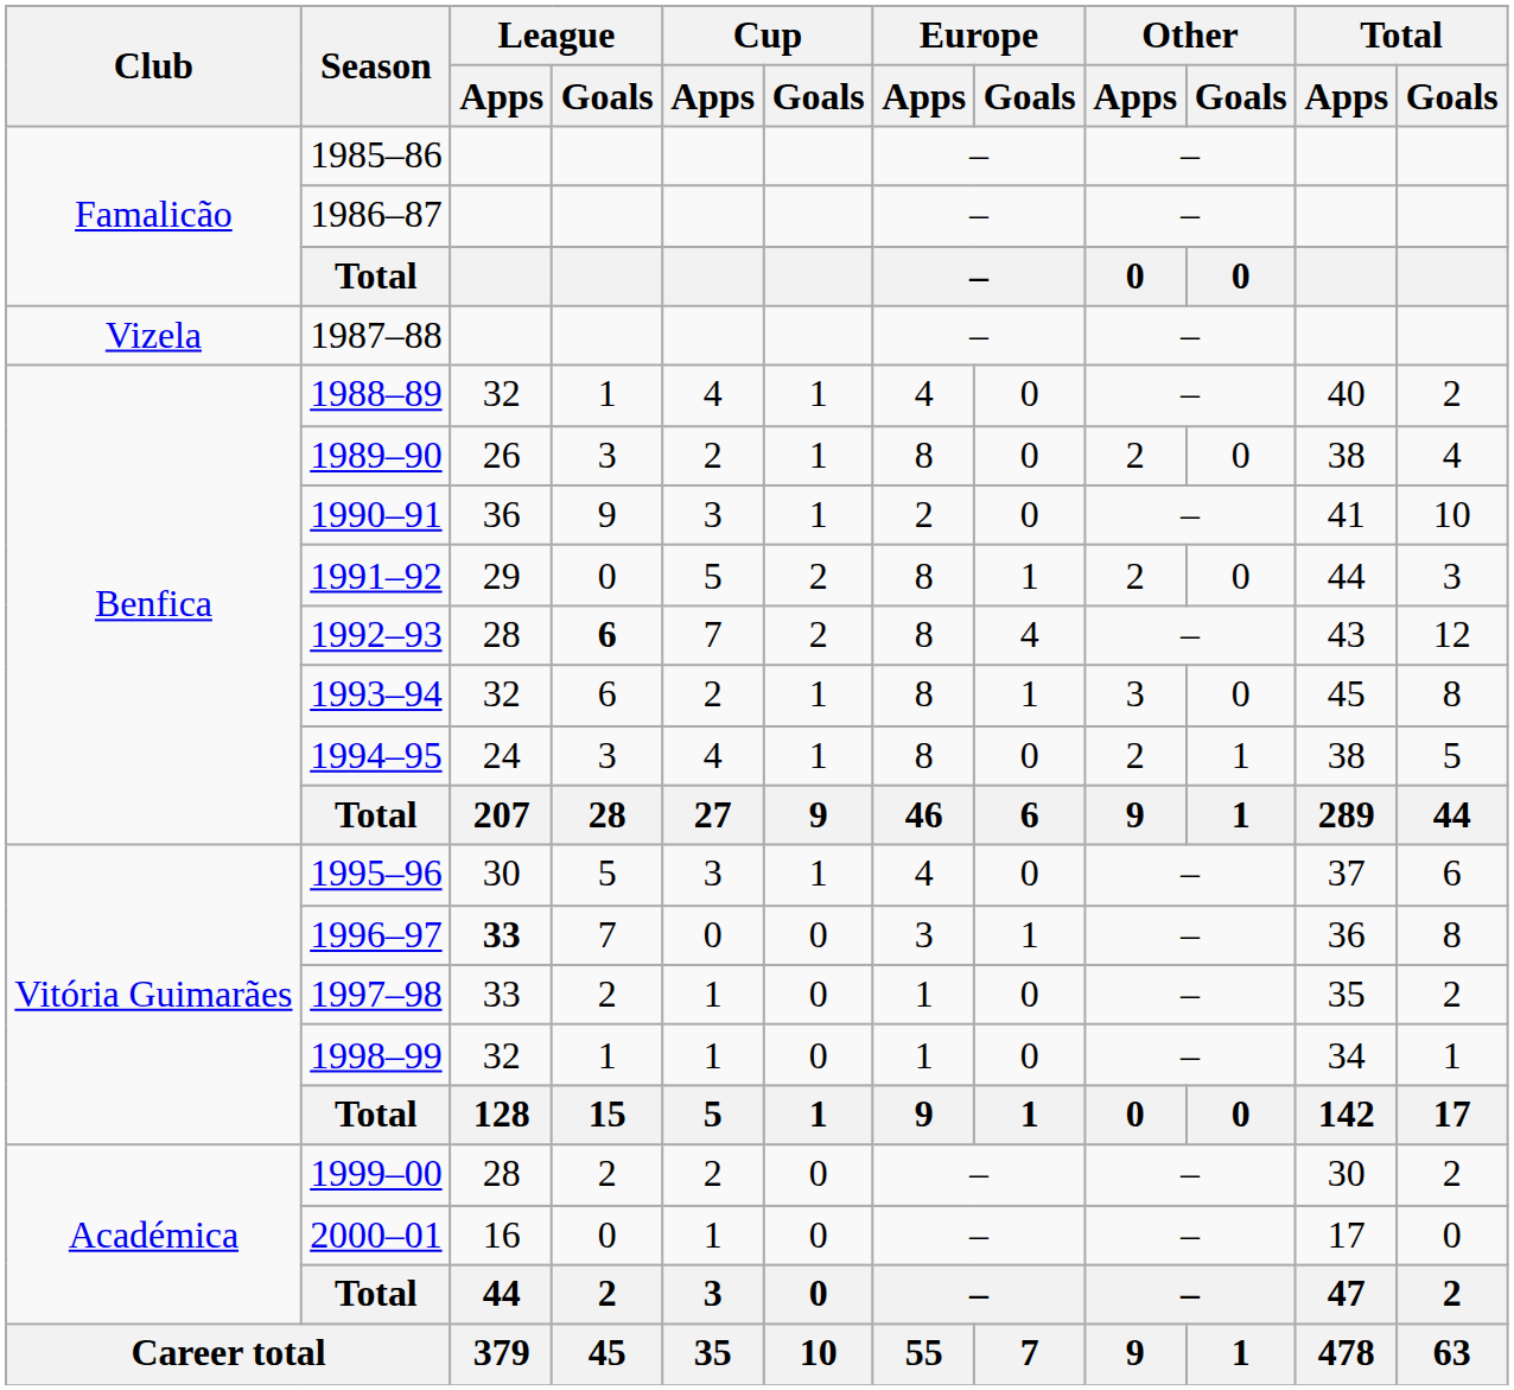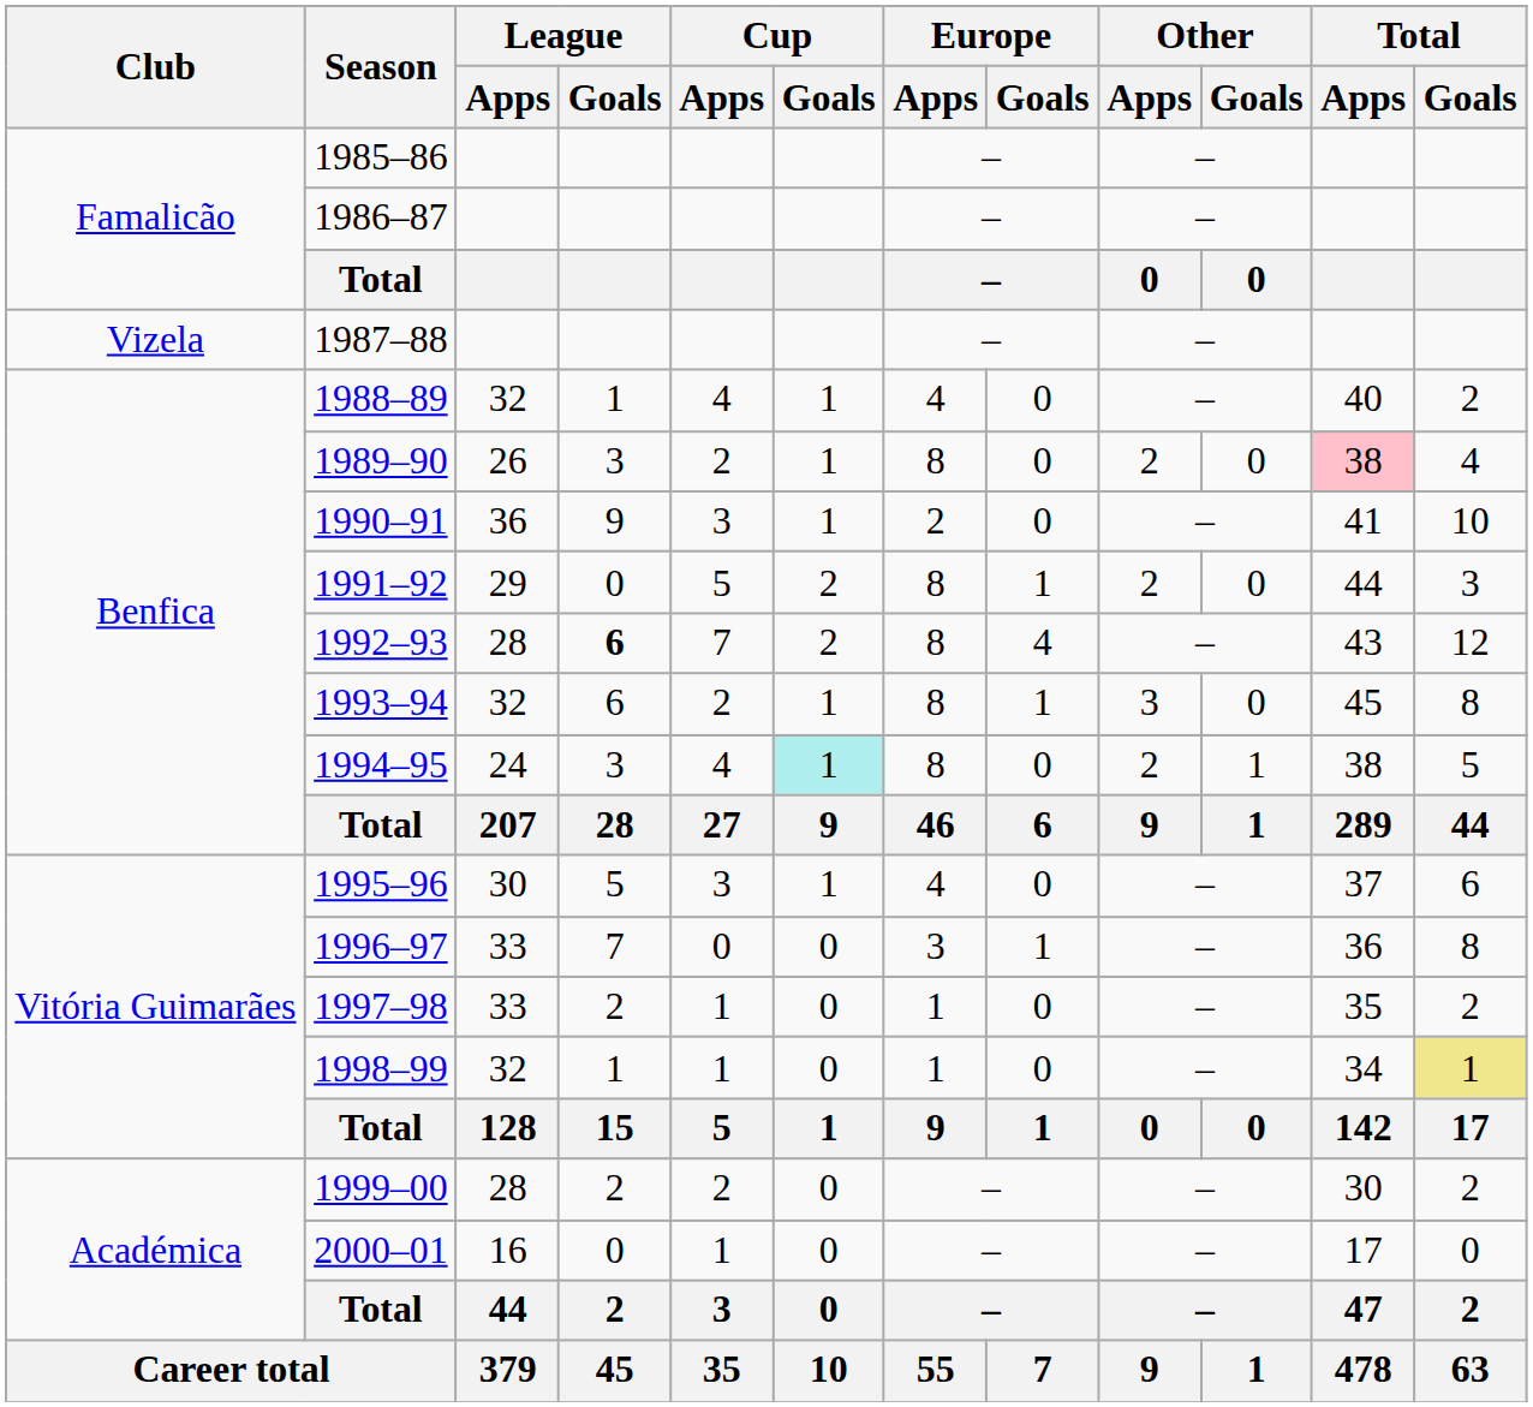1989–90 | Total / Apps: no background -> pink background
1994–95 | Cup / Goals: no background -> paleturquoise background
1996–97 | League / Apps: bold -> normal
1998–99 | Total / Goals: no background -> khaki background
